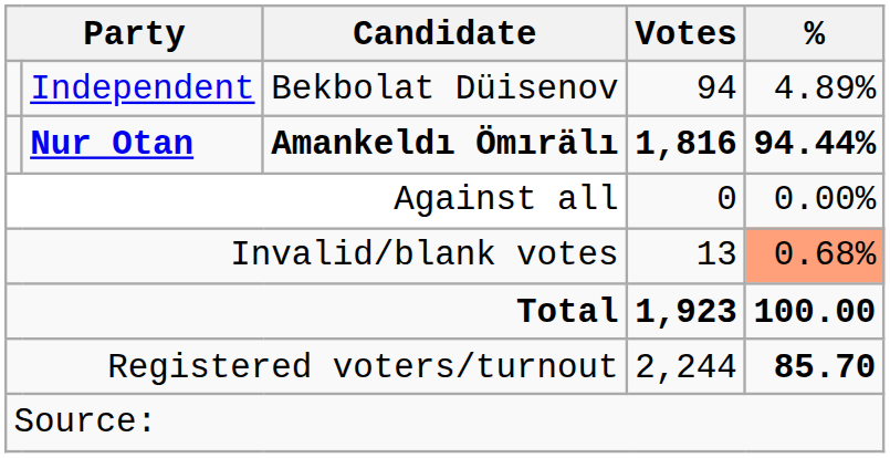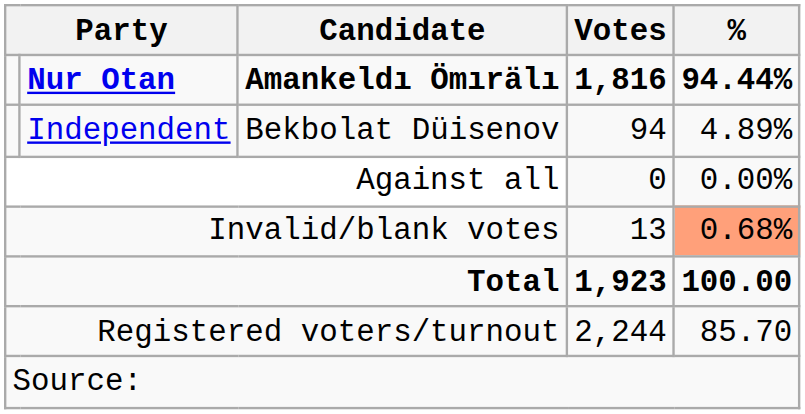rows swapped: Nur Otan <-> Independent
Registered voters/turnout | %: bold -> normal
